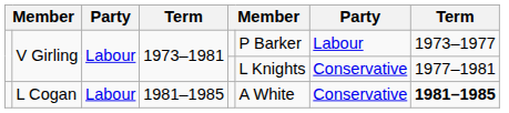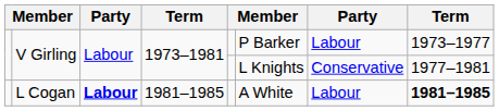L Cogan | column 3: normal -> bold
L Cogan | column 7: Conservative -> Labour
